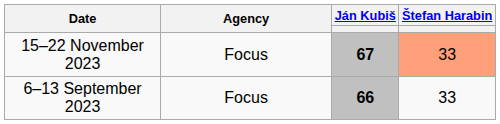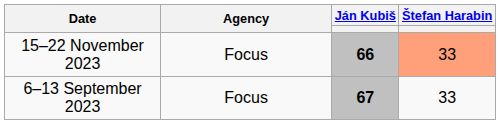15–22 November 2023 | Ján Kubiš: 67 -> 66
6–13 September 2023 | Ján Kubiš: 66 -> 67
